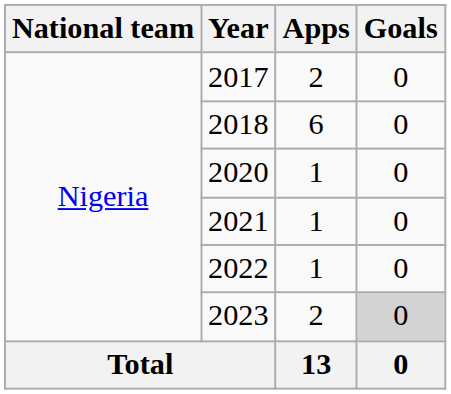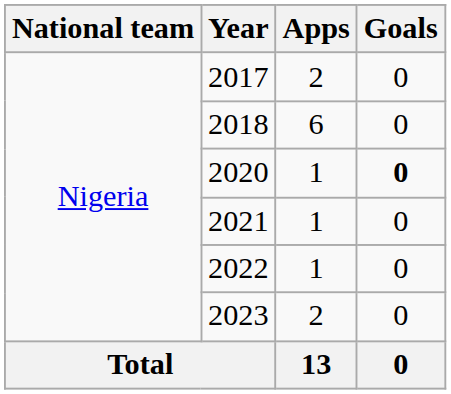2020 | Goals: normal -> bold
2023 | Goals: lightgrey background -> no background
